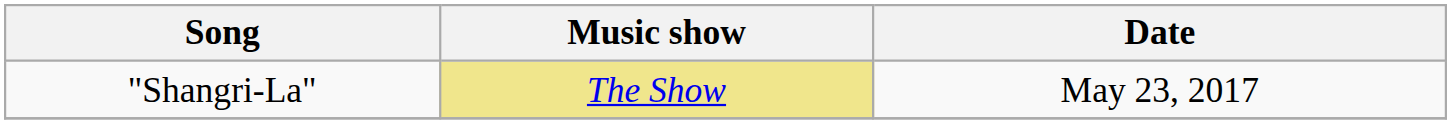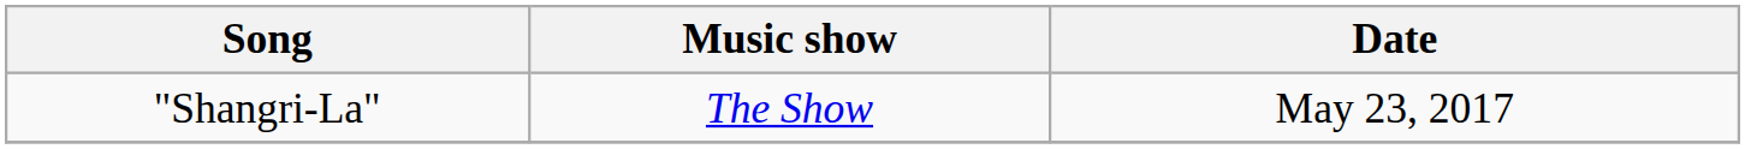"Shangri-La" | Music show: khaki background -> no background
